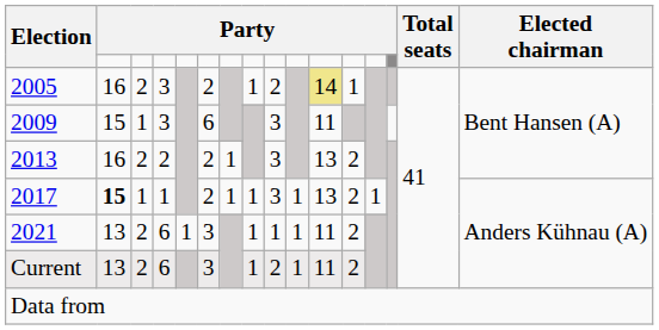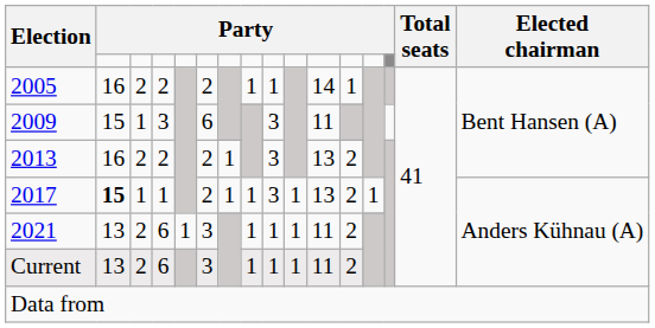2005 | column 4: 3 -> 2
2005 | column 9: 2 -> 1
2005 | column 11: khaki background -> no background
Current | column 9: 2 -> 1
